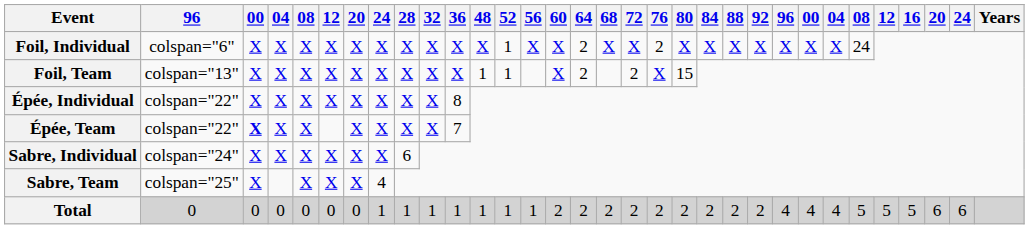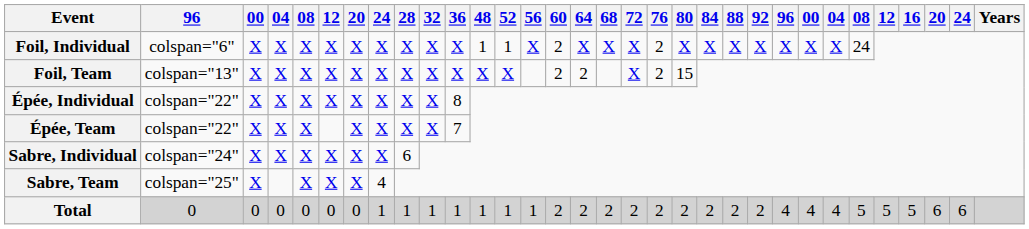Foil, Individual | 48: X -> 1
Foil, Individual | 60: X -> 2
Foil, Individual | 64: 2 -> X
Foil, Team | 48: 1 -> X
Foil, Team | 52: 1 -> X
Foil, Team | 60: X -> 2
Foil, Team | 72: 2 -> X
Foil, Team | 76: X -> 2
Épée, Team | column 3: bold -> normal
